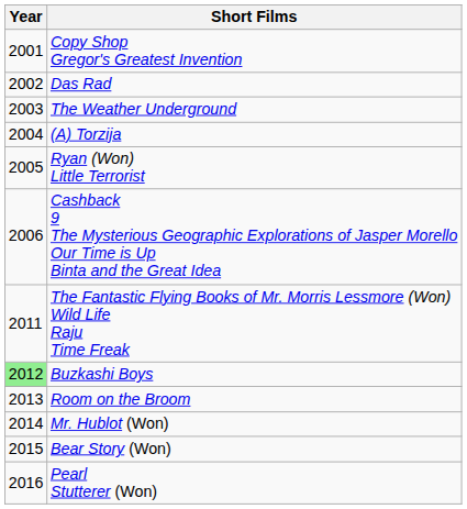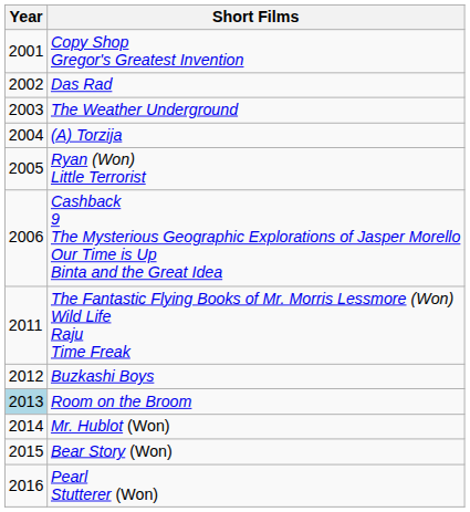Buzkashi Boys | Year: lightgreen background -> no background
Room on the Broom | Year: no background -> lightblue background
